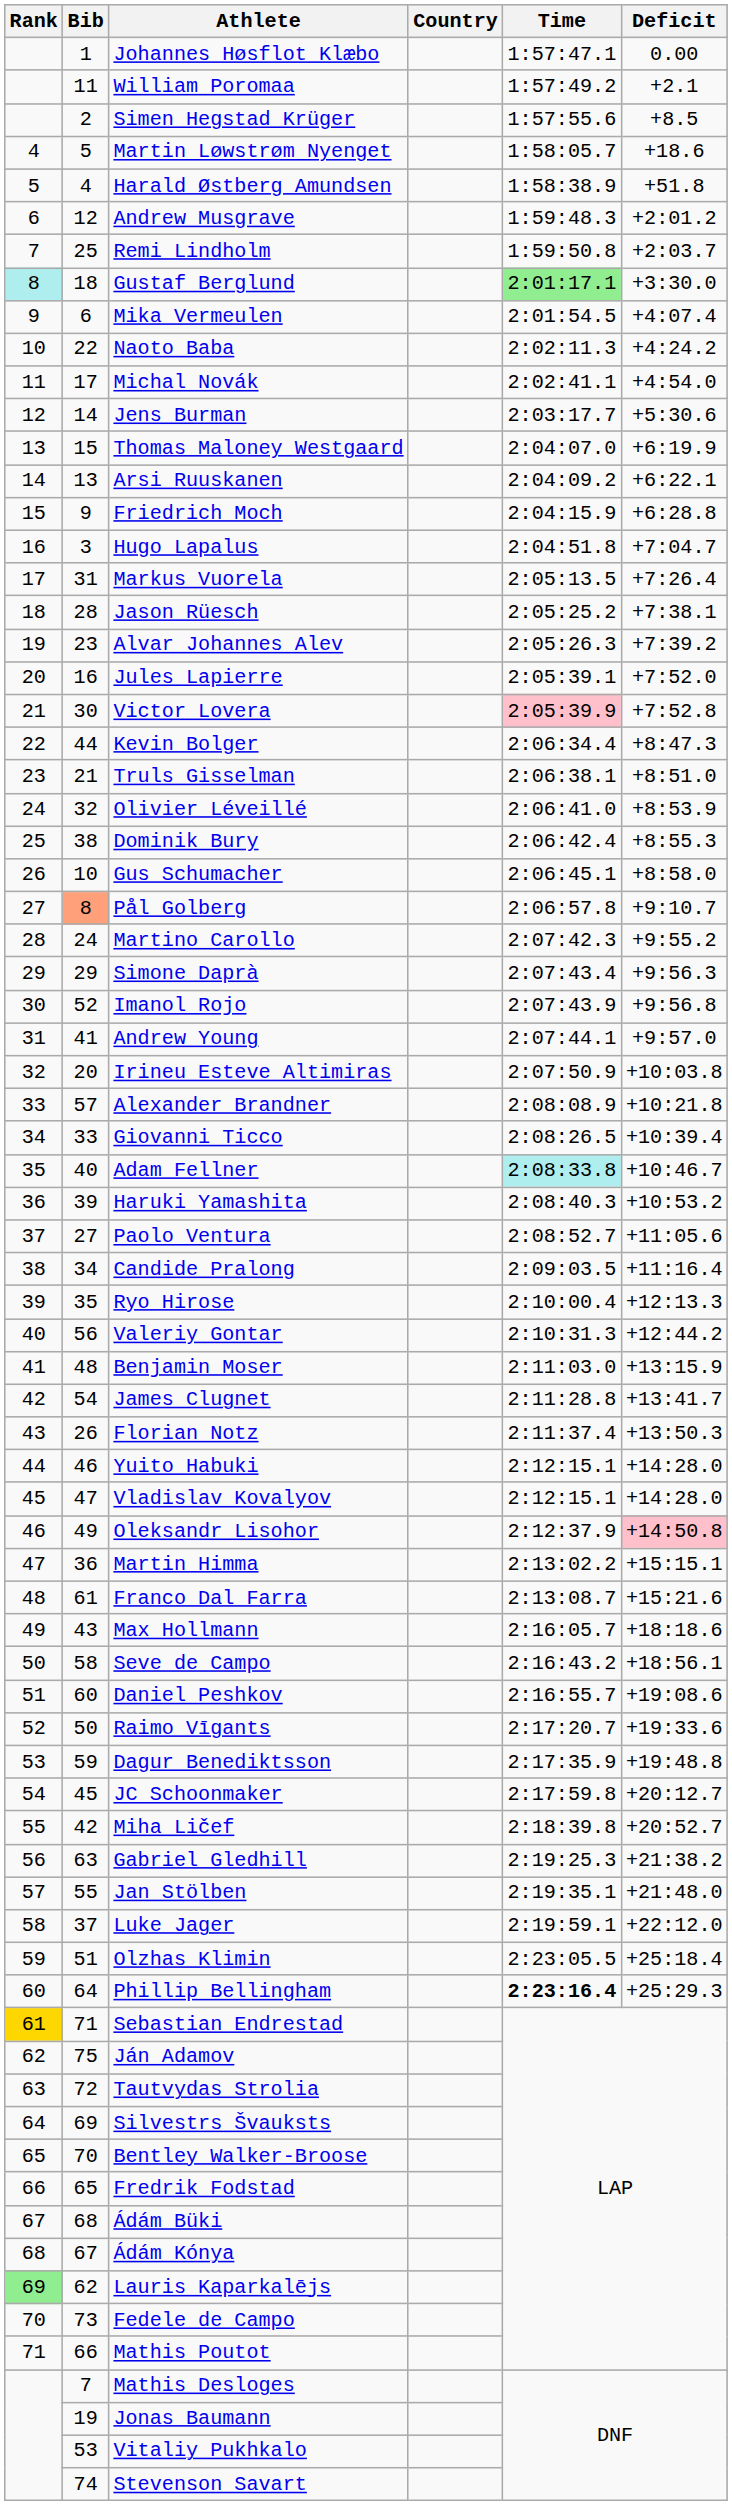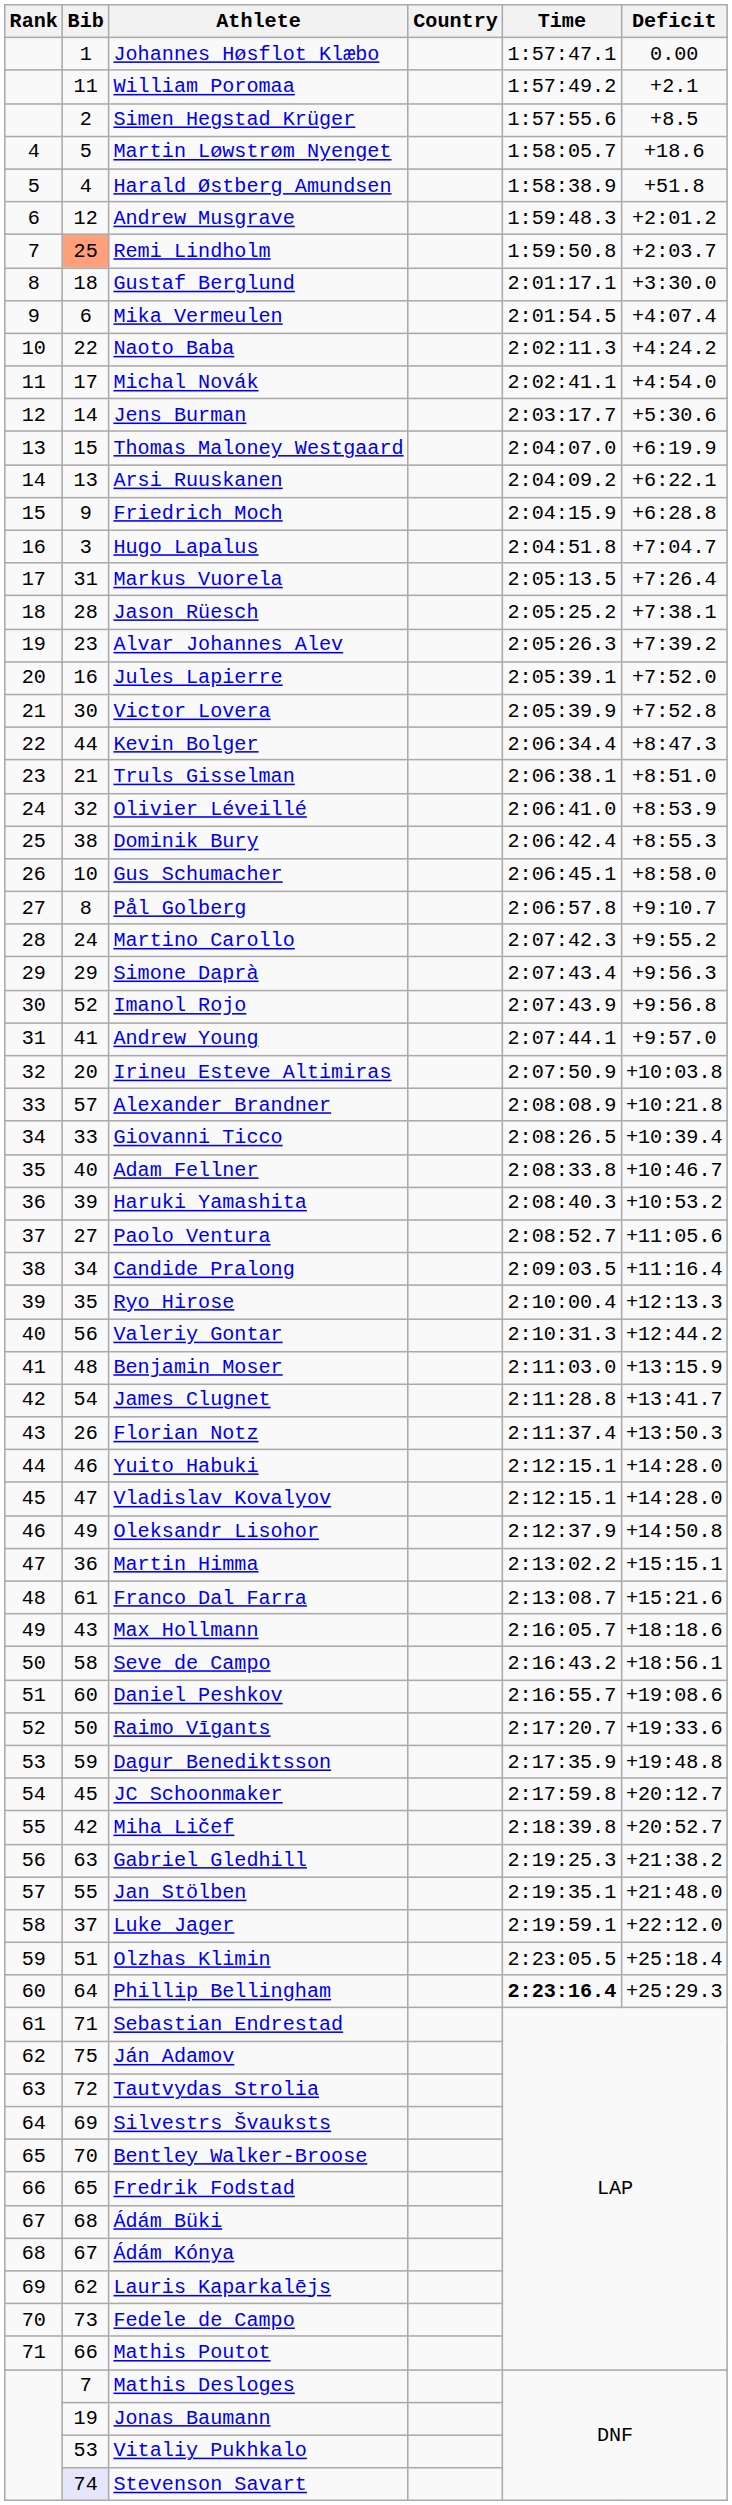Remi Lindholm | Bib: no background -> lightsalmon background
Gustaf Berglund | Rank: paleturquoise background -> no background
Gustaf Berglund | Time: lightgreen background -> no background
Victor Lovera | Time: pink background -> no background
Pål Golberg | Bib: lightsalmon background -> no background
Adam Fellner | Time: paleturquoise background -> no background
Oleksandr Lisohor | Deficit: pink background -> no background
Sebastian Endrestad | Rank: gold background -> no background
Lauris Kaparkalējs | Rank: lightgreen background -> no background
Stevenson Savart | Bib: no background -> lavender background
